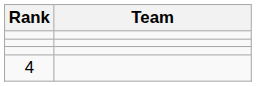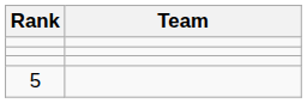row 5 | Rank: 4 -> 5
